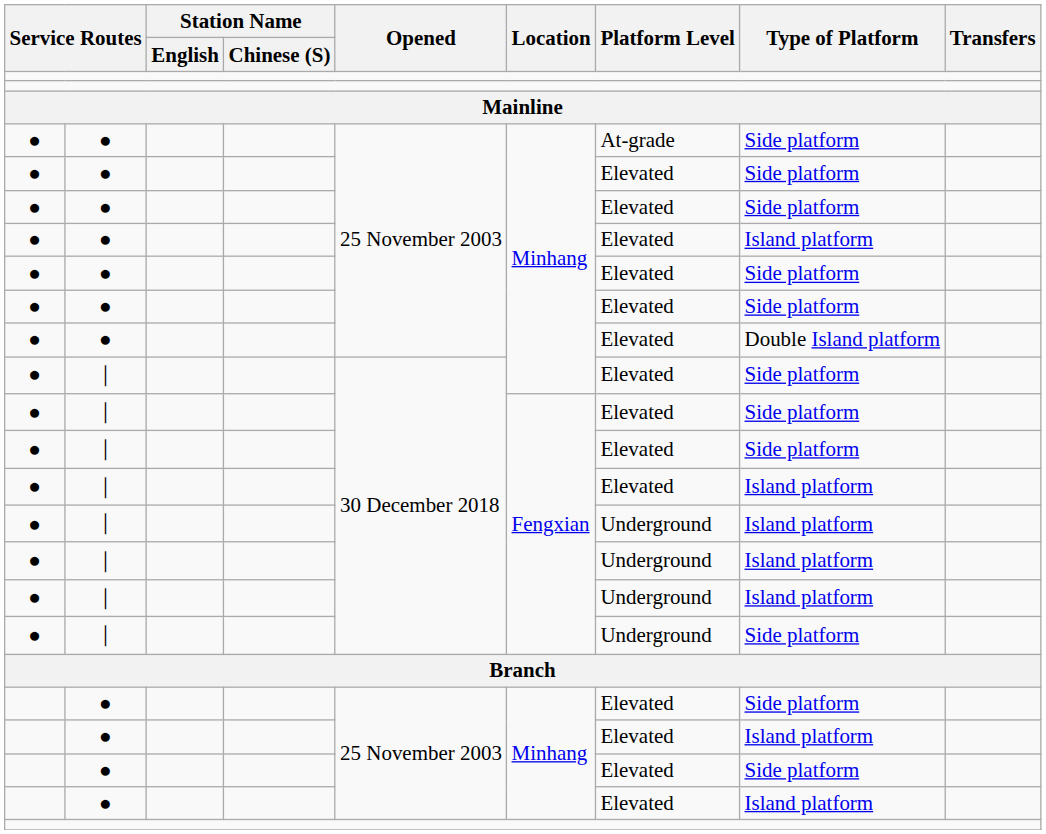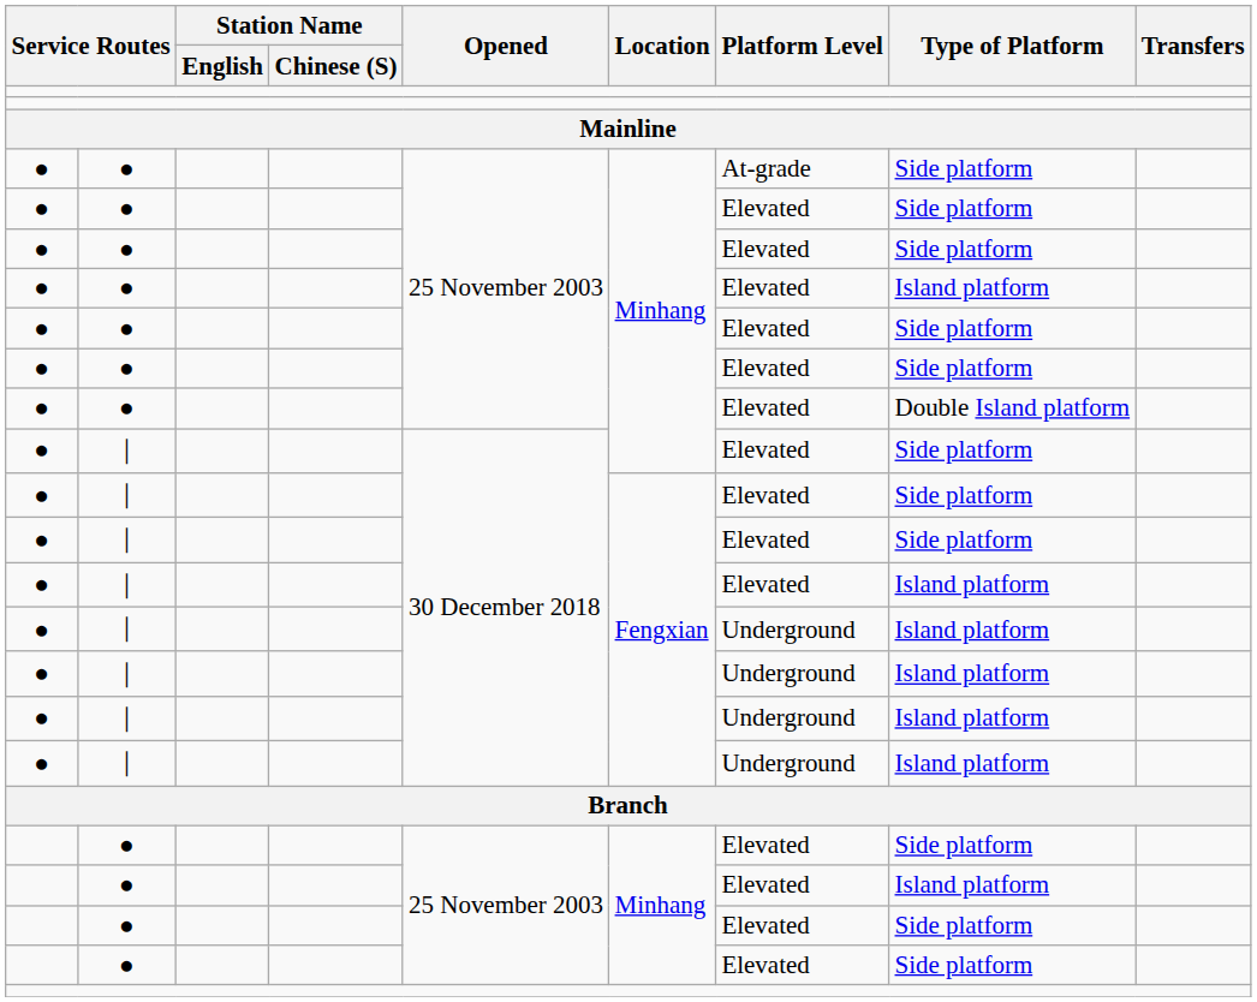row 20 | Type of Platform: Side platform -> Island platform
row 25 | Type of Platform: Island platform -> Side platform
